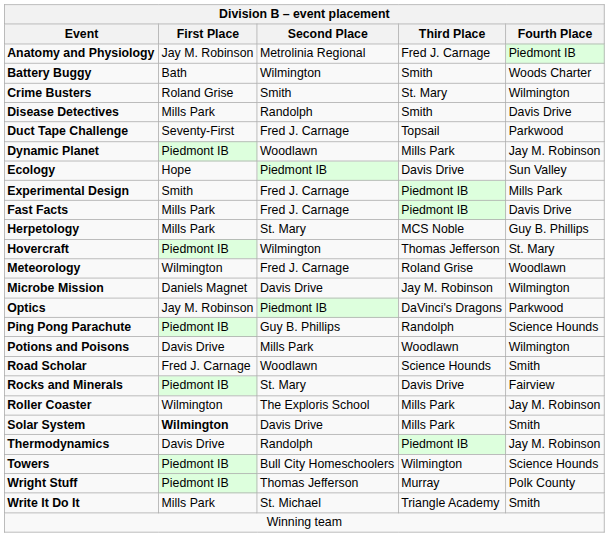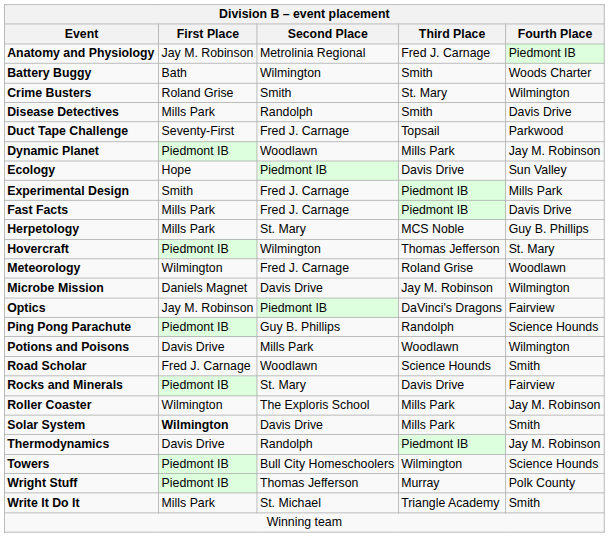Optics | Fourth Place: Parkwood -> Fairview
